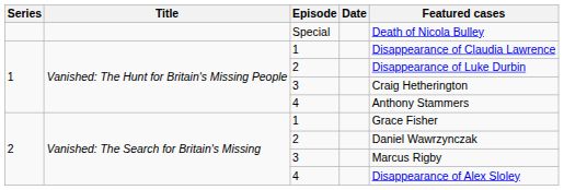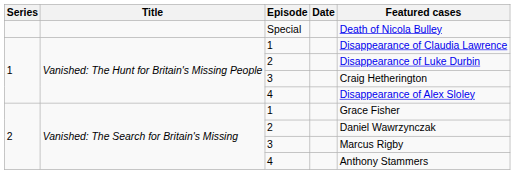1 / 4 | Featured cases: Anthony Stammers -> Disappearance of Alex Sloley
2 / 4 | Featured cases: Disappearance of Alex Sloley -> Anthony Stammers
